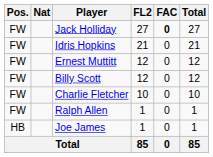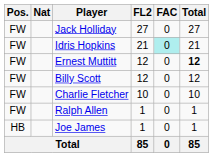Jack Holliday | FAC: bold -> normal
Idris Hopkins | FAC: no background -> paleturquoise background
Ernest Muttitt | Total: normal -> bold
